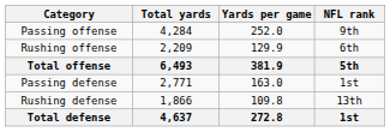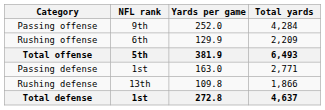columns swapped: Total yards <-> NFL rank
